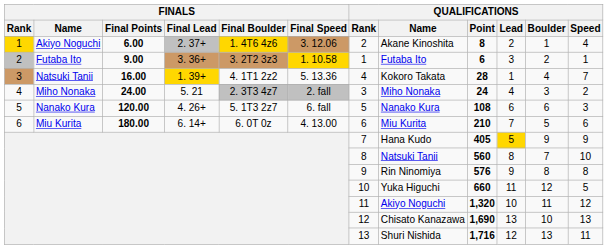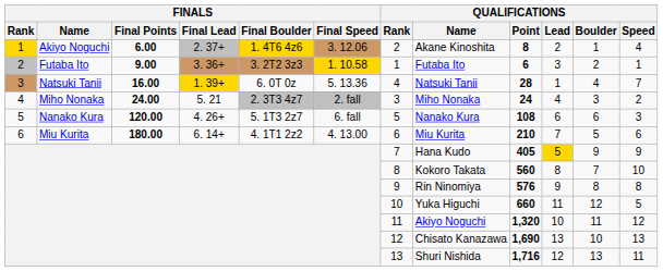row 5 | FINALS / Final Boulder: 4. 1T1 2z2 -> 6. 0T 0z
row 5 | QUALIFICATIONS / Name: Kokoro Takata -> Natsuki Tanii
row 8 | FINALS / Final Boulder: 6. 0T 0z -> 4. 1T1 2z2
row 10 | QUALIFICATIONS / Name: Natsuki Tanii -> Kokoro Takata
